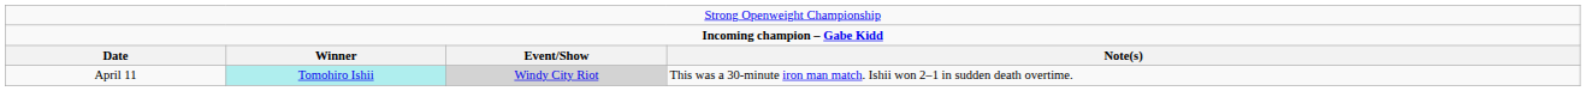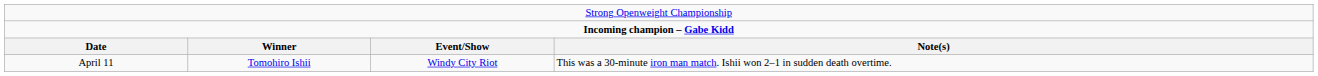April 11 | column 2: paleturquoise background -> no background
April 11 | column 3: lightgrey background -> no background
